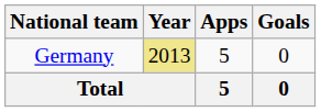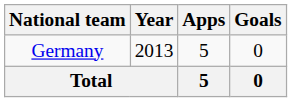Germany | Year: khaki background -> no background
